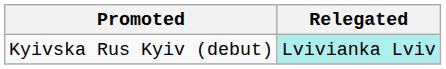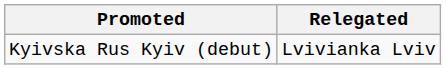Kyivska Rus Kyiv (debut) | Relegated: paleturquoise background -> no background
